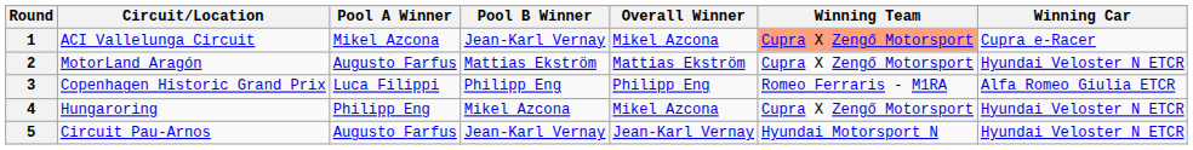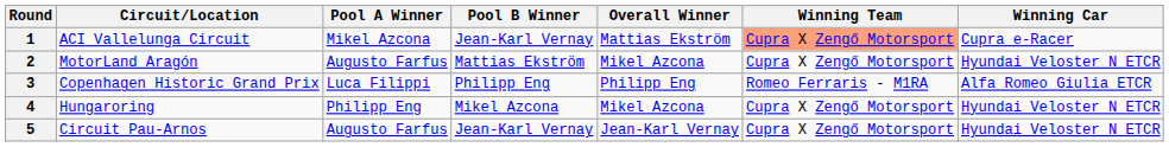1 | Overall Winner: Mikel Azcona -> Mattias Ekström
2 | Overall Winner: Mattias Ekström -> Mikel Azcona
5 | Winning Team: Hyundai Motorsport N -> Cupra X Zengő Motorsport
